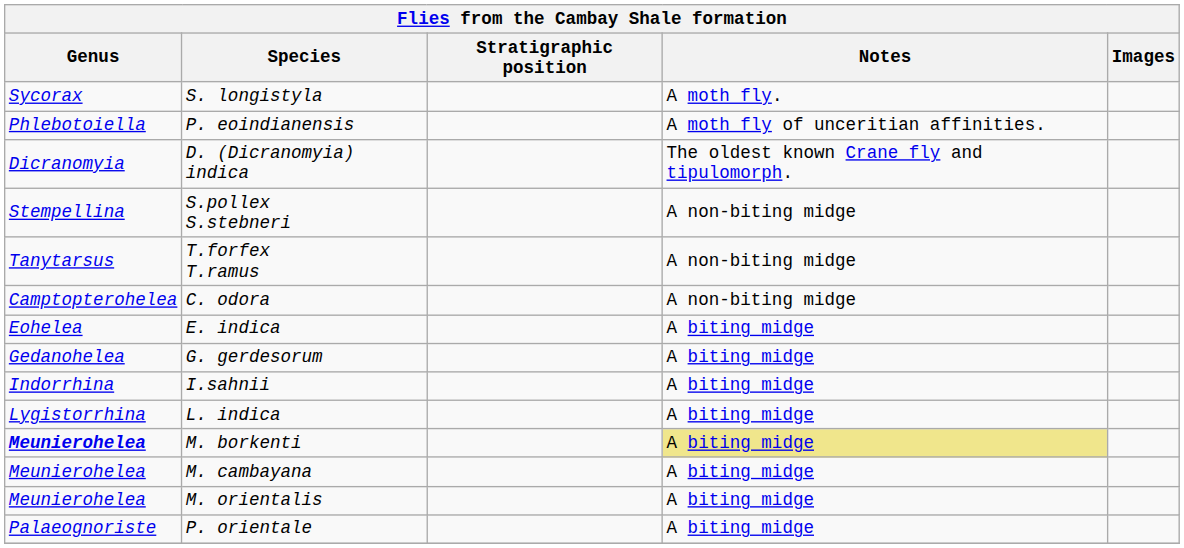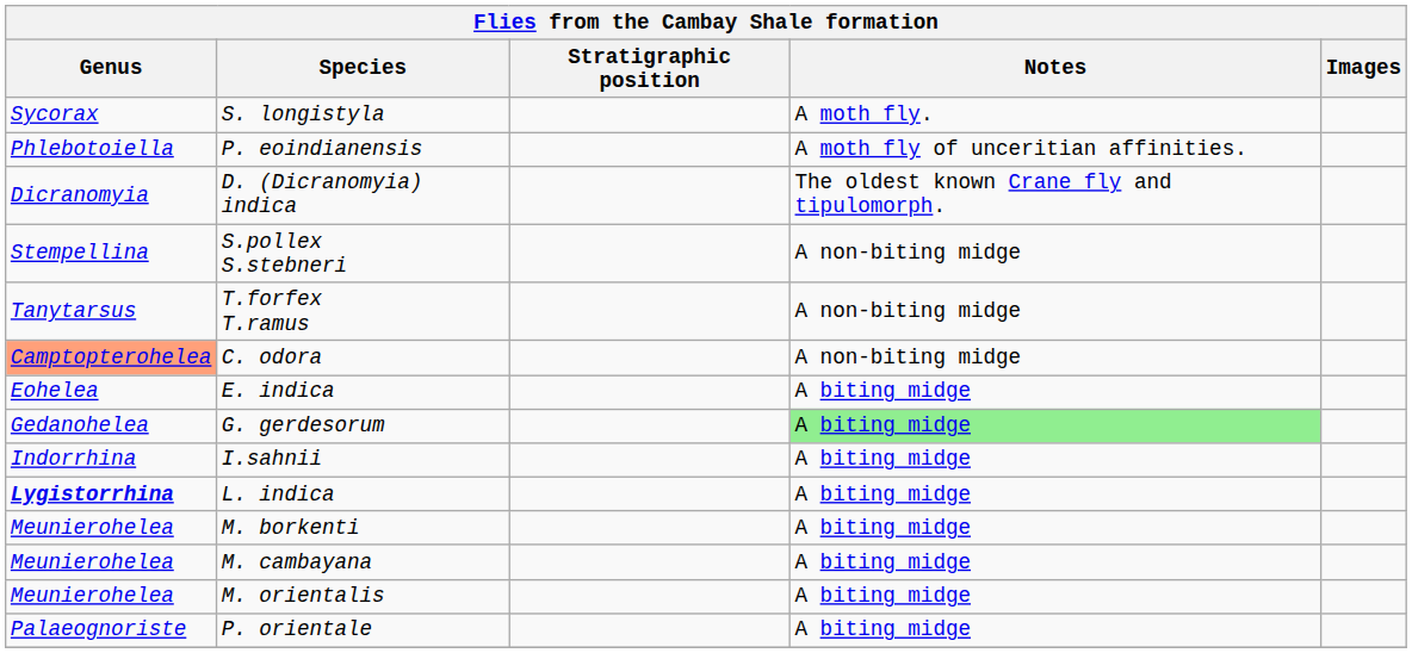C. odora | Genus: no background -> lightsalmon background
G. gerdesorum | Notes: no background -> lightgreen background
L. indica | Genus: normal -> bold
M. borkenti | Genus: bold -> normal
M. borkenti | Notes: khaki background -> no background
